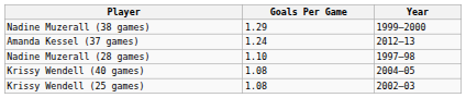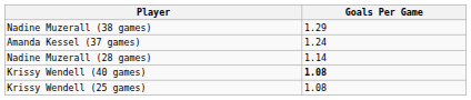- column: Year | 1999–2000 | 2012–13 | 1997–98 | 2004–05 | 2002–03
Nadine Muzerall (28 games) | Goals Per Game: 1.10 -> 1.14
Krissy Wendell (40 games) | Goals Per Game: normal -> bold
